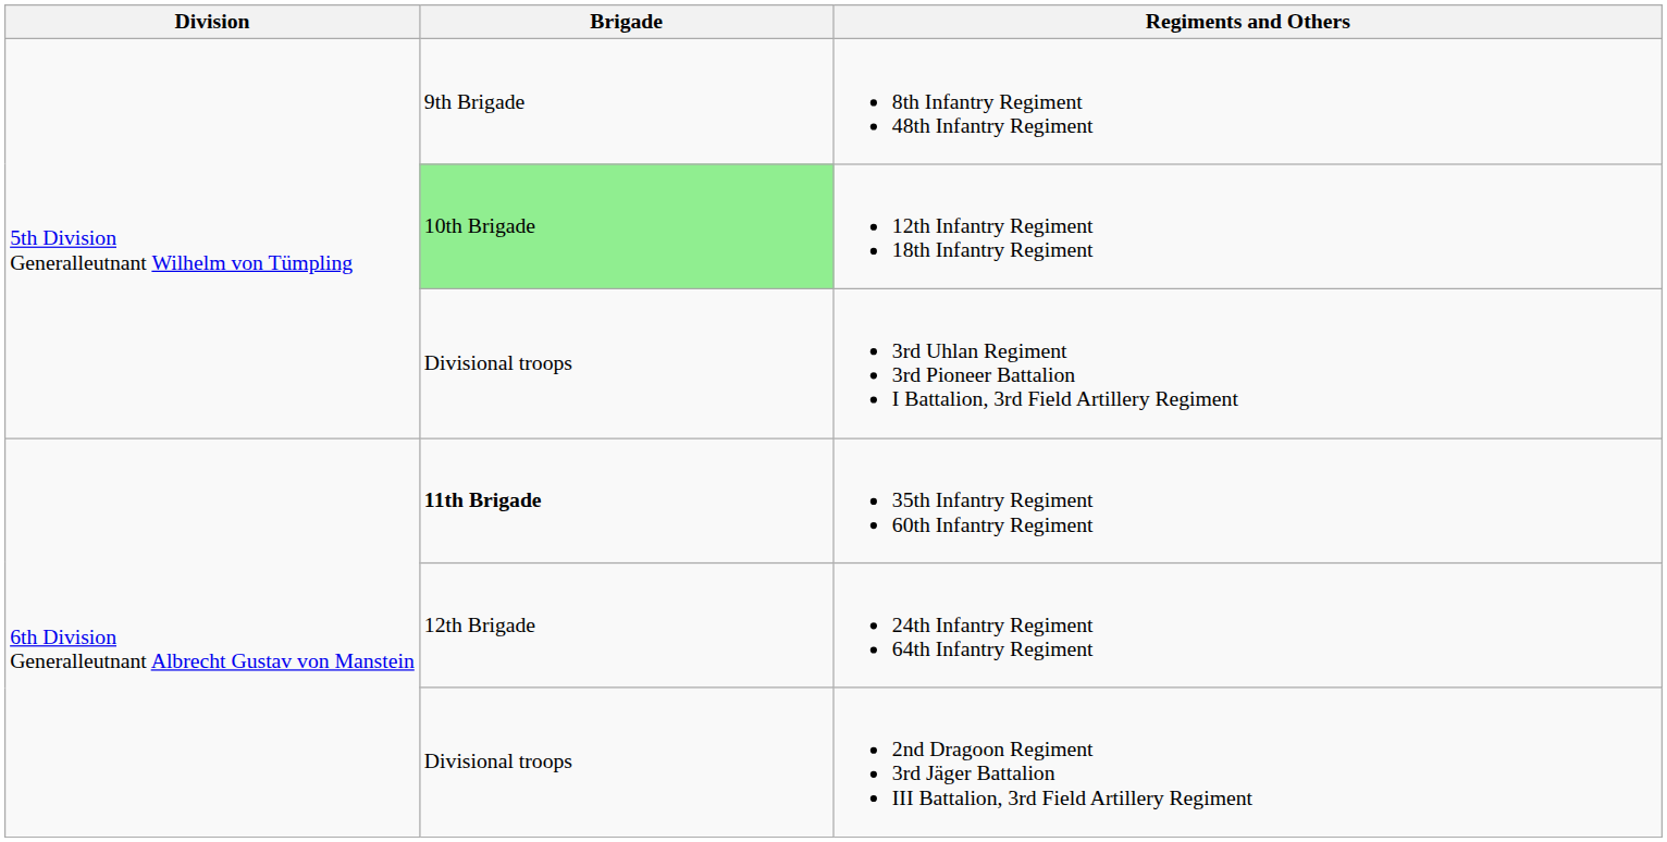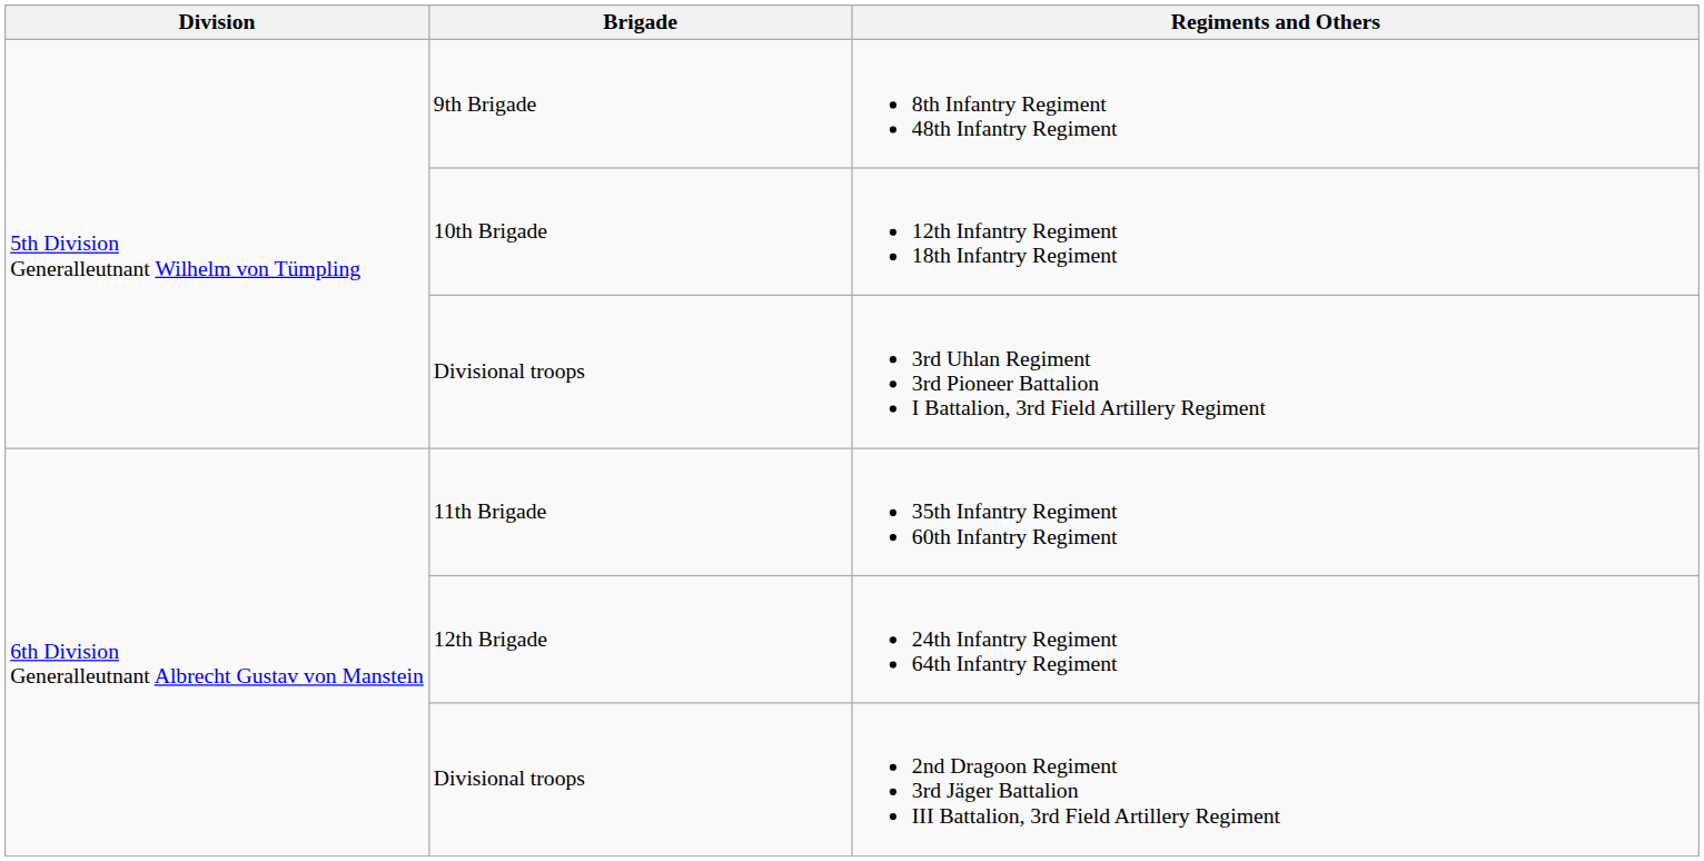12th Infantry Regiment 18th Infantry Regiment | Brigade: lightgreen background -> no background
35th Infantry Regiment 60th Infantry Regiment | Brigade: bold -> normal
